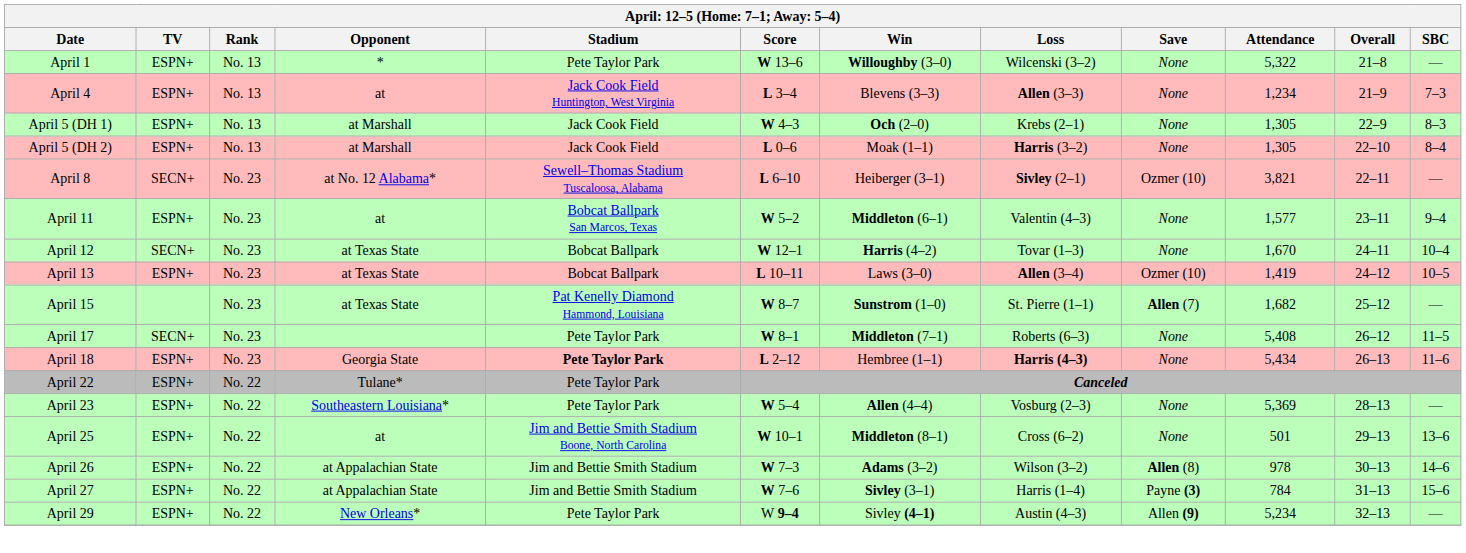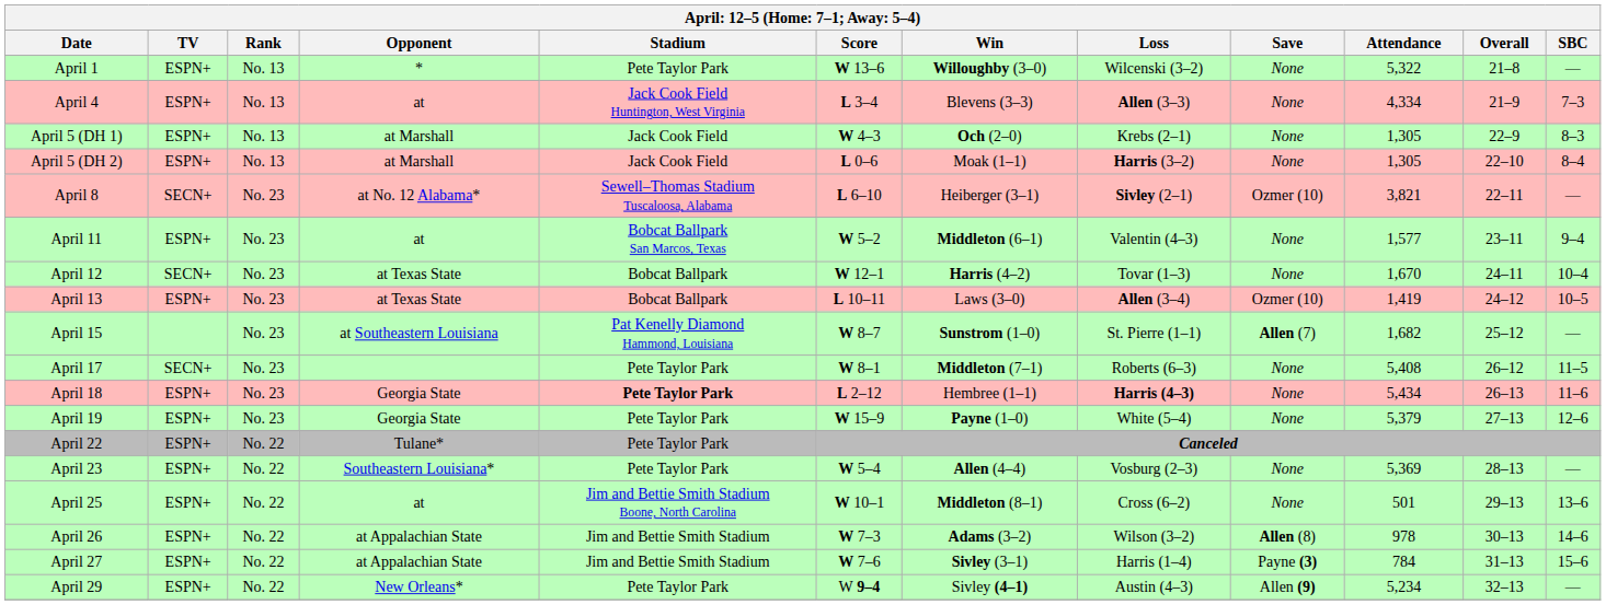April 4 | Attendance: 1,234 -> 4,334
April 15 | Opponent: at Texas State -> at Southeastern Louisiana
+ row: April 19 | ESPN+ | No. 23 | Georgia State | Pete Taylor Park | W 15–9 | Payne (1–0) | White (5–4) | None | 5,379 | 27–13 | 12–6
